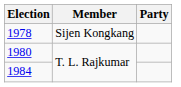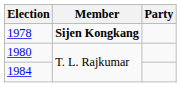1978 | Member: normal -> bold
